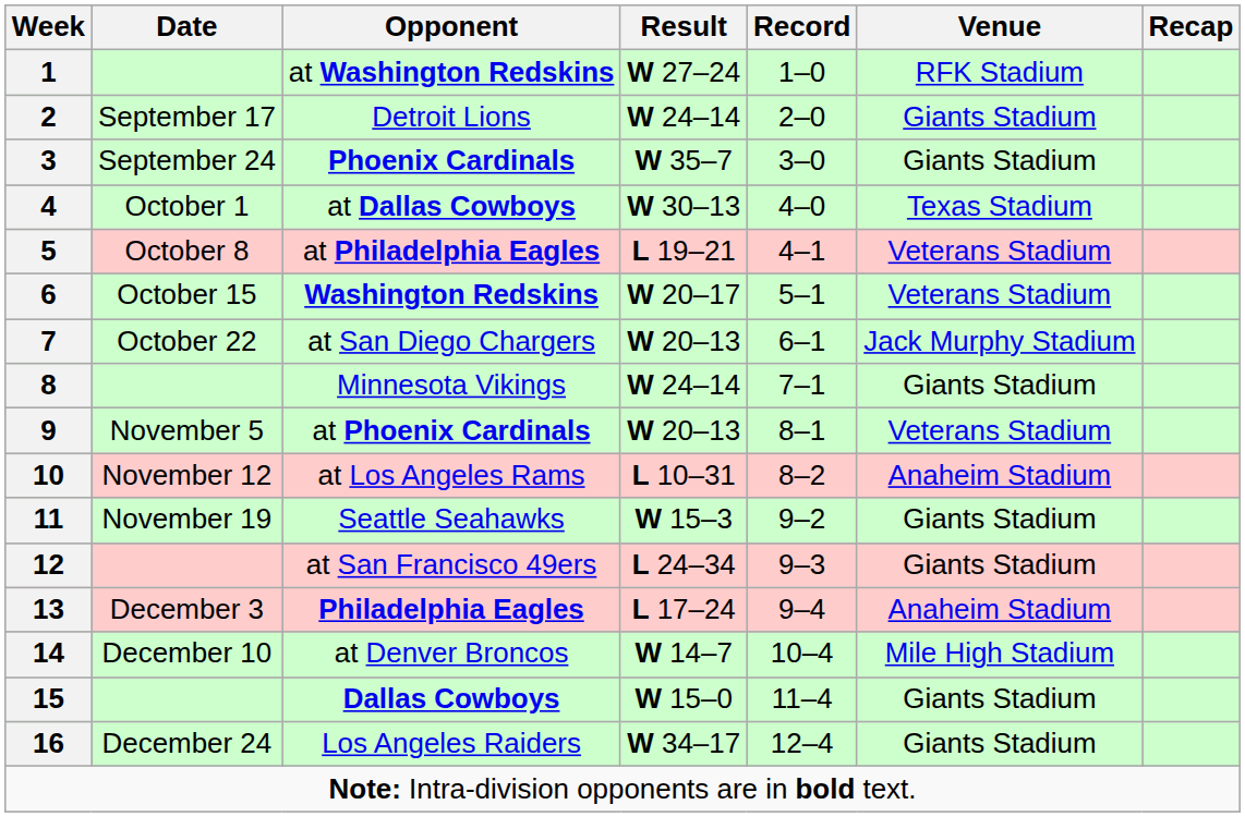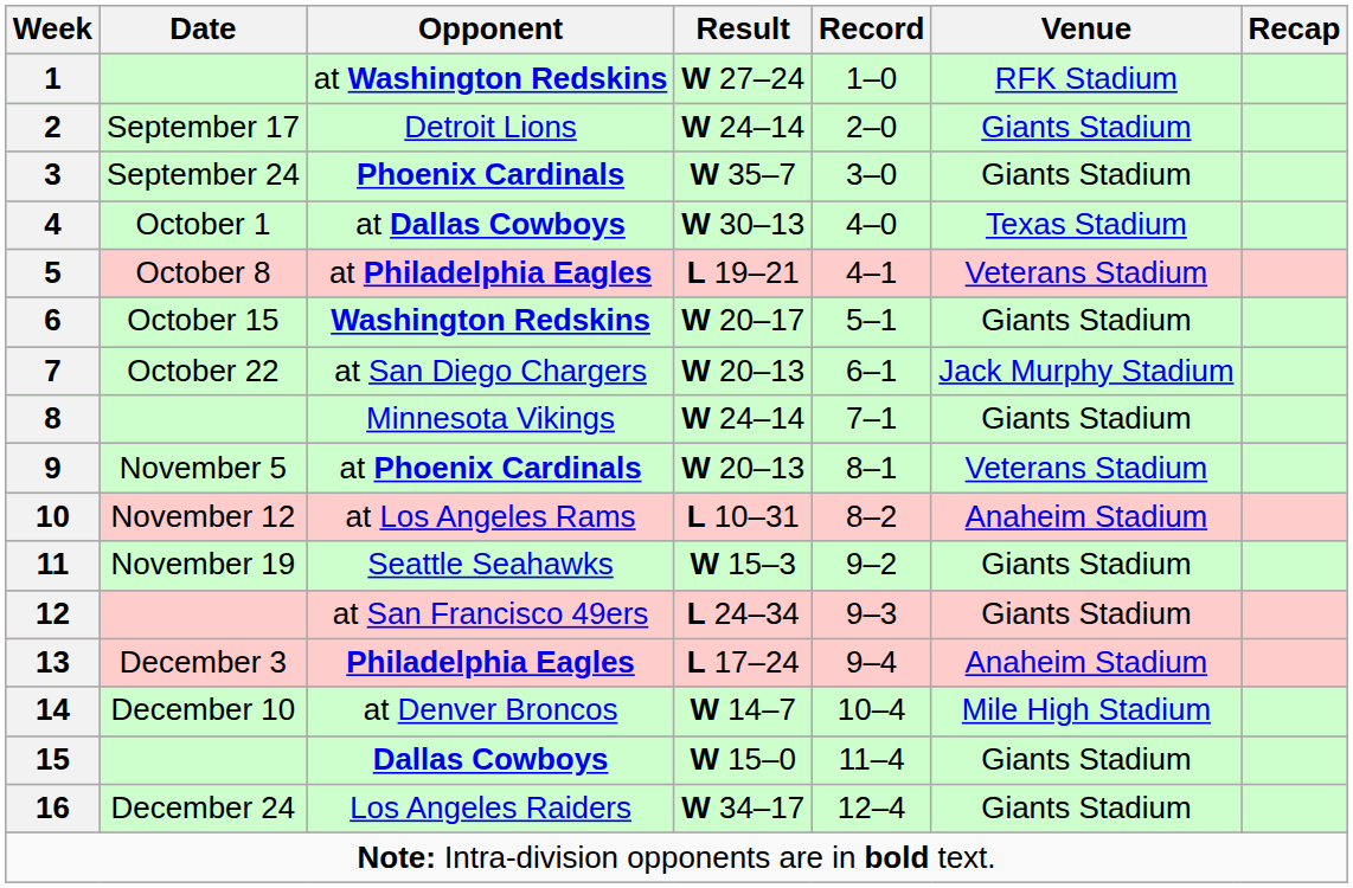6 | Venue: Veterans Stadium -> Giants Stadium
